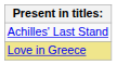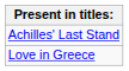row 3 | column 1: khaki background -> no background
